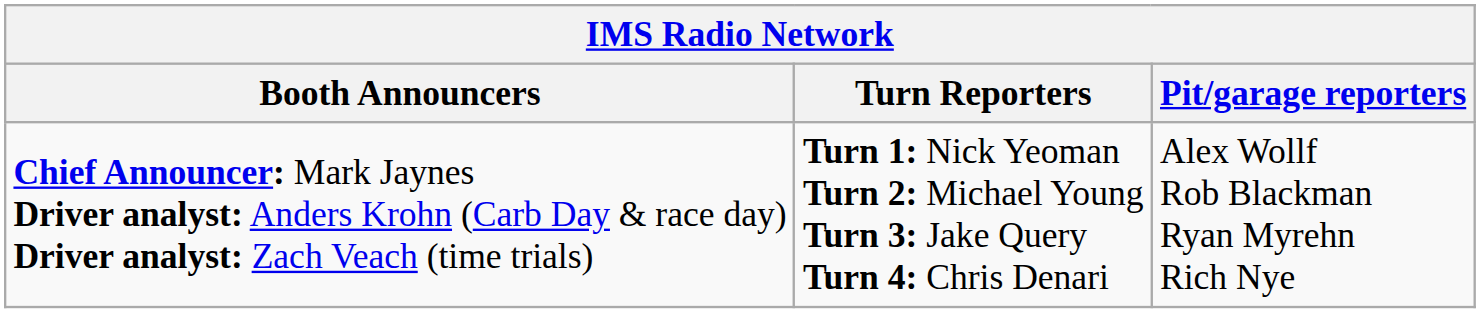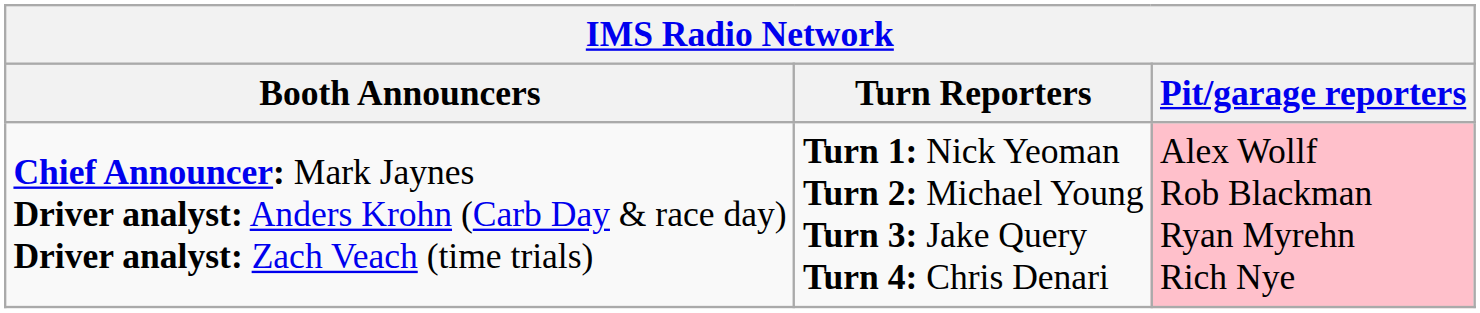row 3 | Pit/garage reporters: no background -> pink background
